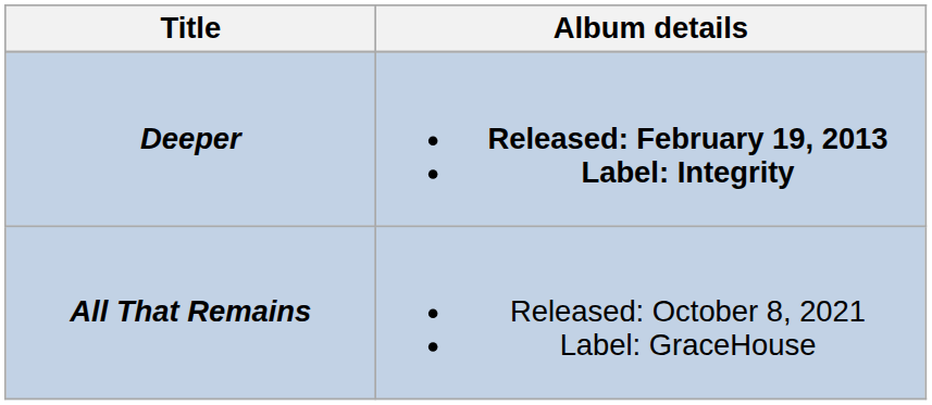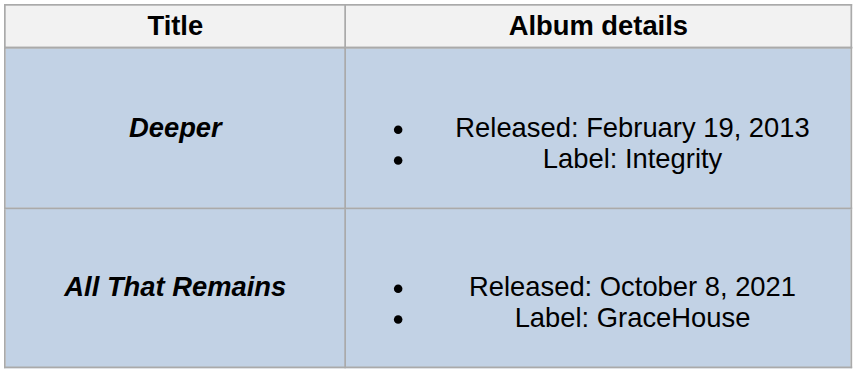Deeper | Album details: bold -> normal
